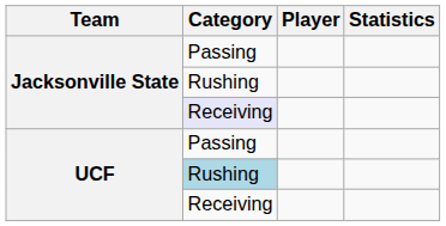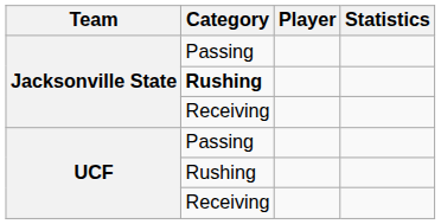Jacksonville State / Rushing | Category: normal -> bold
Jacksonville State / Receiving | Category: lavender background -> no background
UCF / Rushing | Category: lightblue background -> no background
